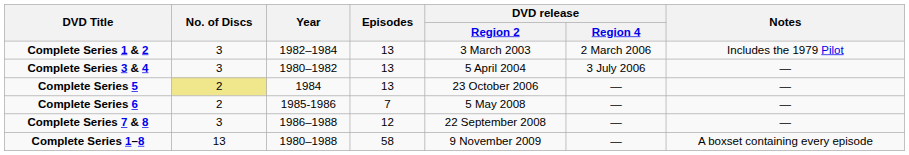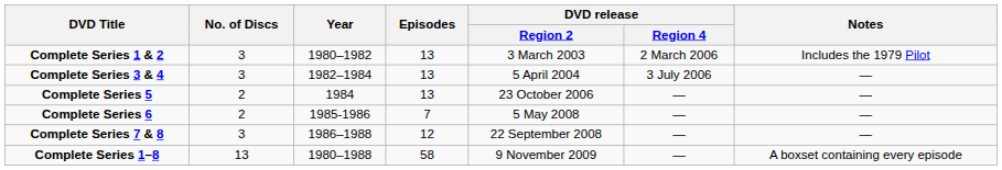Complete Series 1 & 2 | Year: 1982–1984 -> 1980–1982
Complete Series 3 & 4 | Year: 1980–1982 -> 1982–1984
Complete Series 5 | No. of Discs: khaki background -> no background
